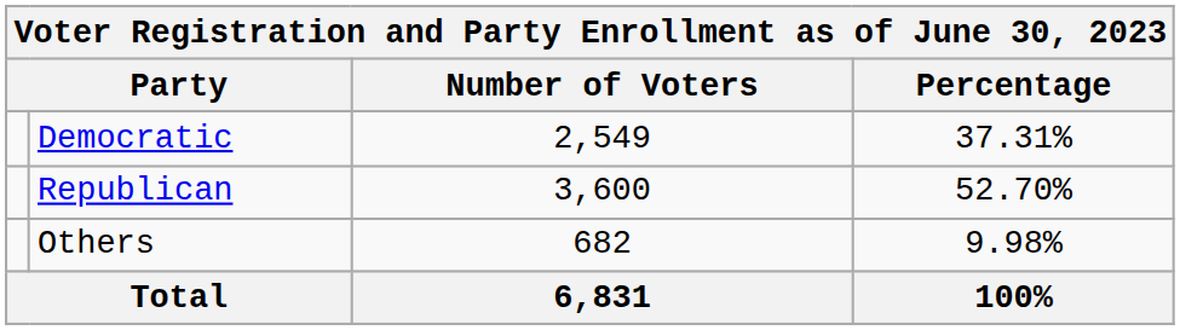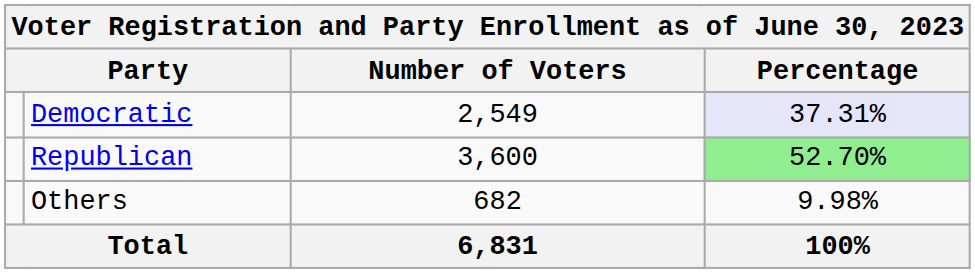Democratic | Percentage: no background -> lavender background
Republican | Percentage: no background -> lightgreen background
